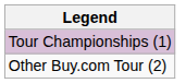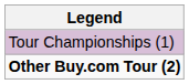row 3 | column 1: normal -> bold
